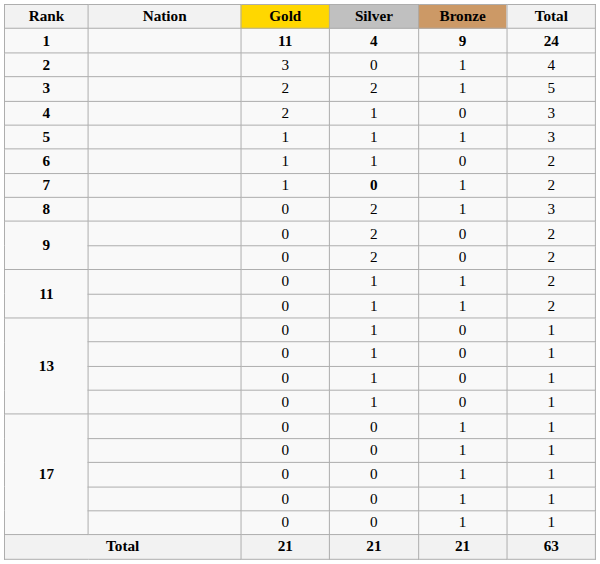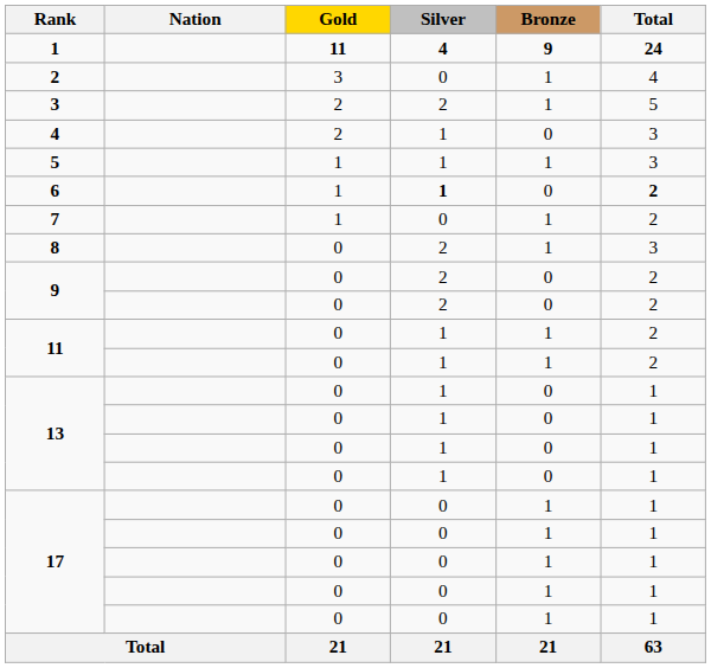6 | Silver: normal -> bold
6 | Total: normal -> bold
7 | Silver: bold -> normal
